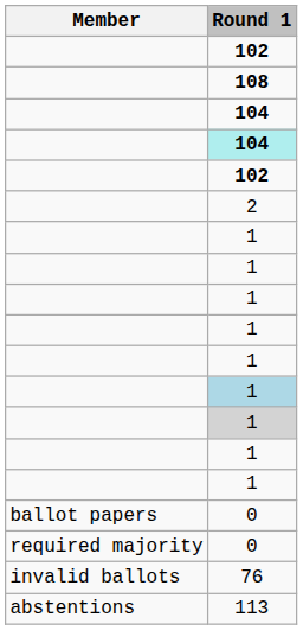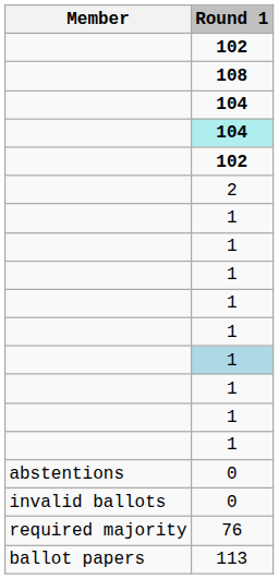row 14 | Round 1: lightgrey background -> no background
row 17 | Member: ballot papers -> abstentions
row 18 | Member: required majority -> invalid ballots
row 19 | Member: invalid ballots -> required majority
row 20 | Member: abstentions -> ballot papers
